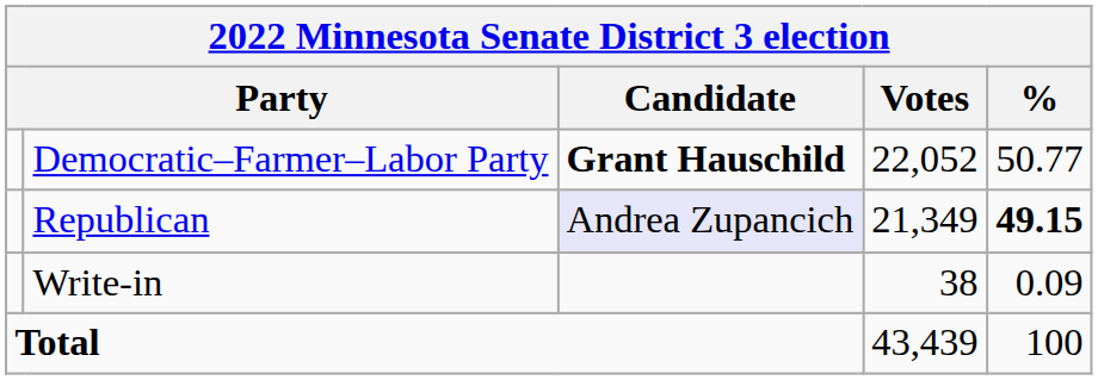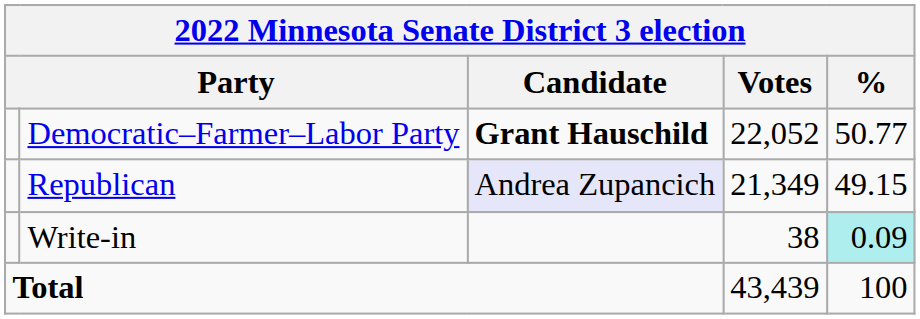Republican | %: bold -> normal
Write-in | %: no background -> paleturquoise background
